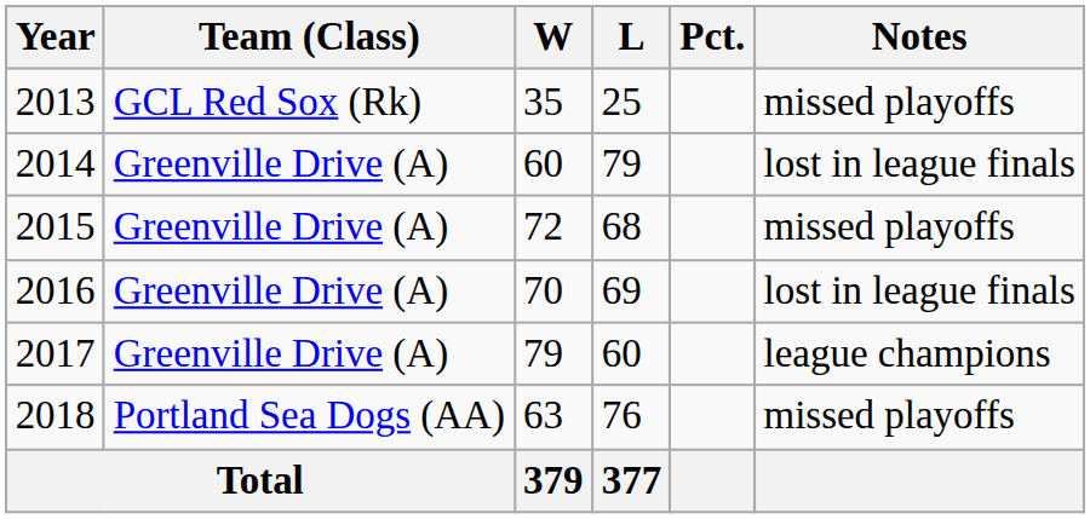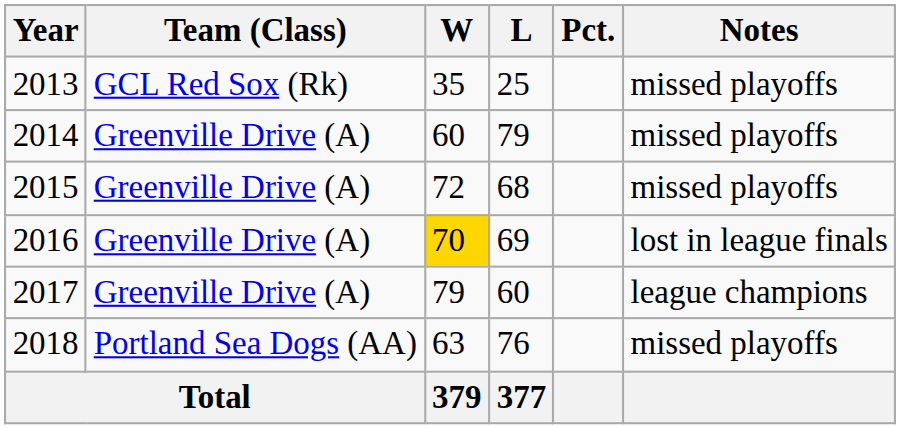2014 | Notes: lost in league finals -> missed playoffs
2016 | W: no background -> gold background
